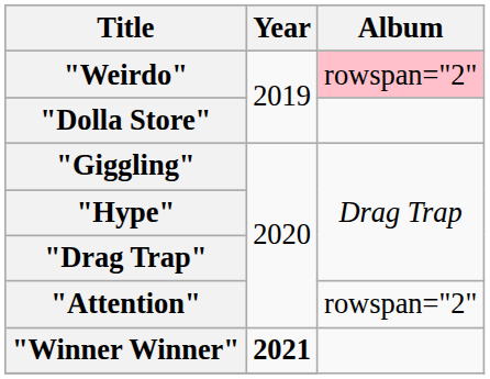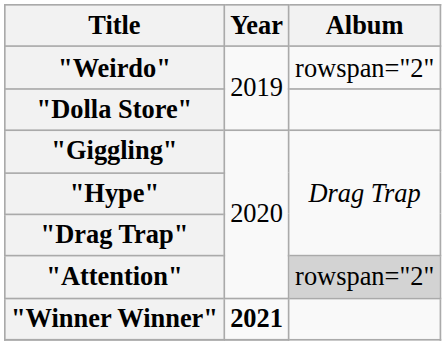"Weirdo" | Album: pink background -> no background
"Attention" | Album: no background -> lightgrey background
